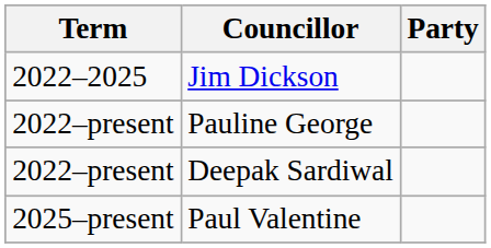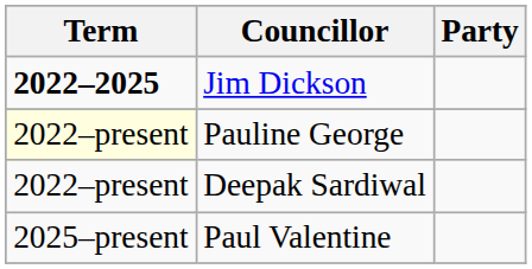Jim Dickson | Term: normal -> bold
Pauline George | Term: no background -> lightyellow background
